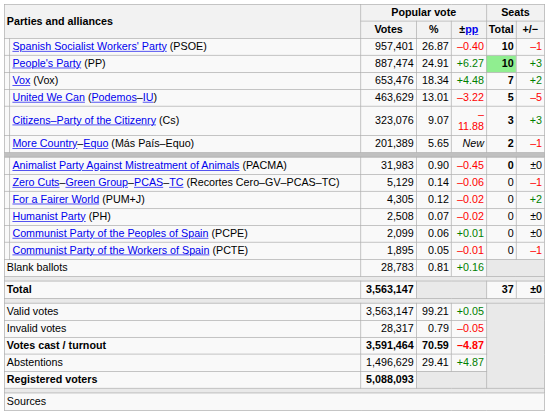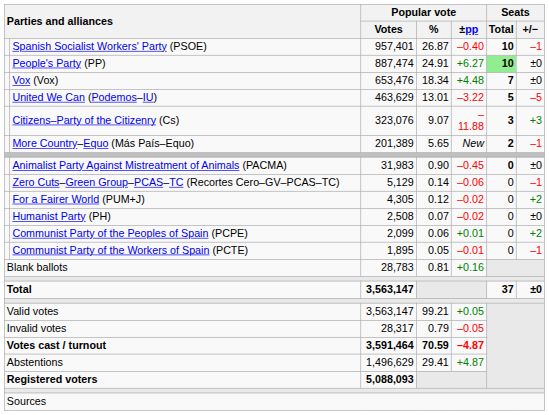People's Party (PP) | Seats / +/−: +3 -> ±0
Vox (Vox) | Seats / +/−: +2 -> ±0
Communist Party of the Peoples of Spain (PCPE) | Seats / +/−: ±0 -> +2
